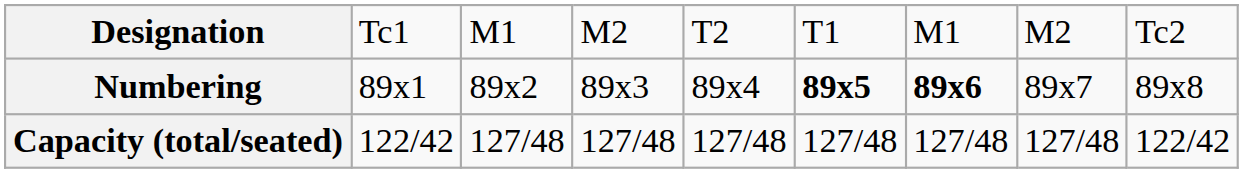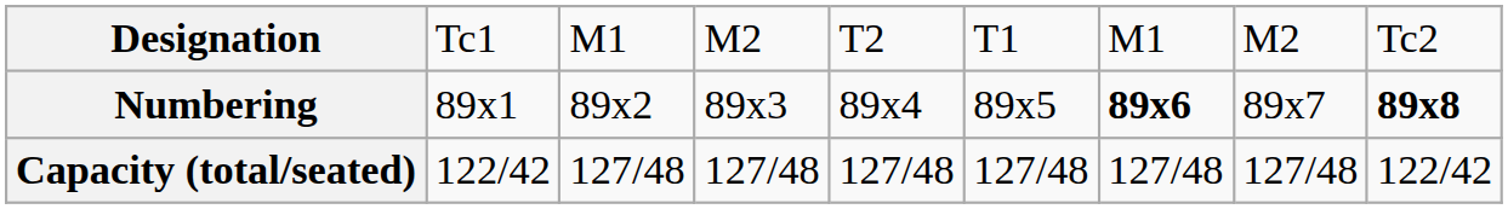Numbering | column 6: bold -> normal
Numbering | column 9: normal -> bold
